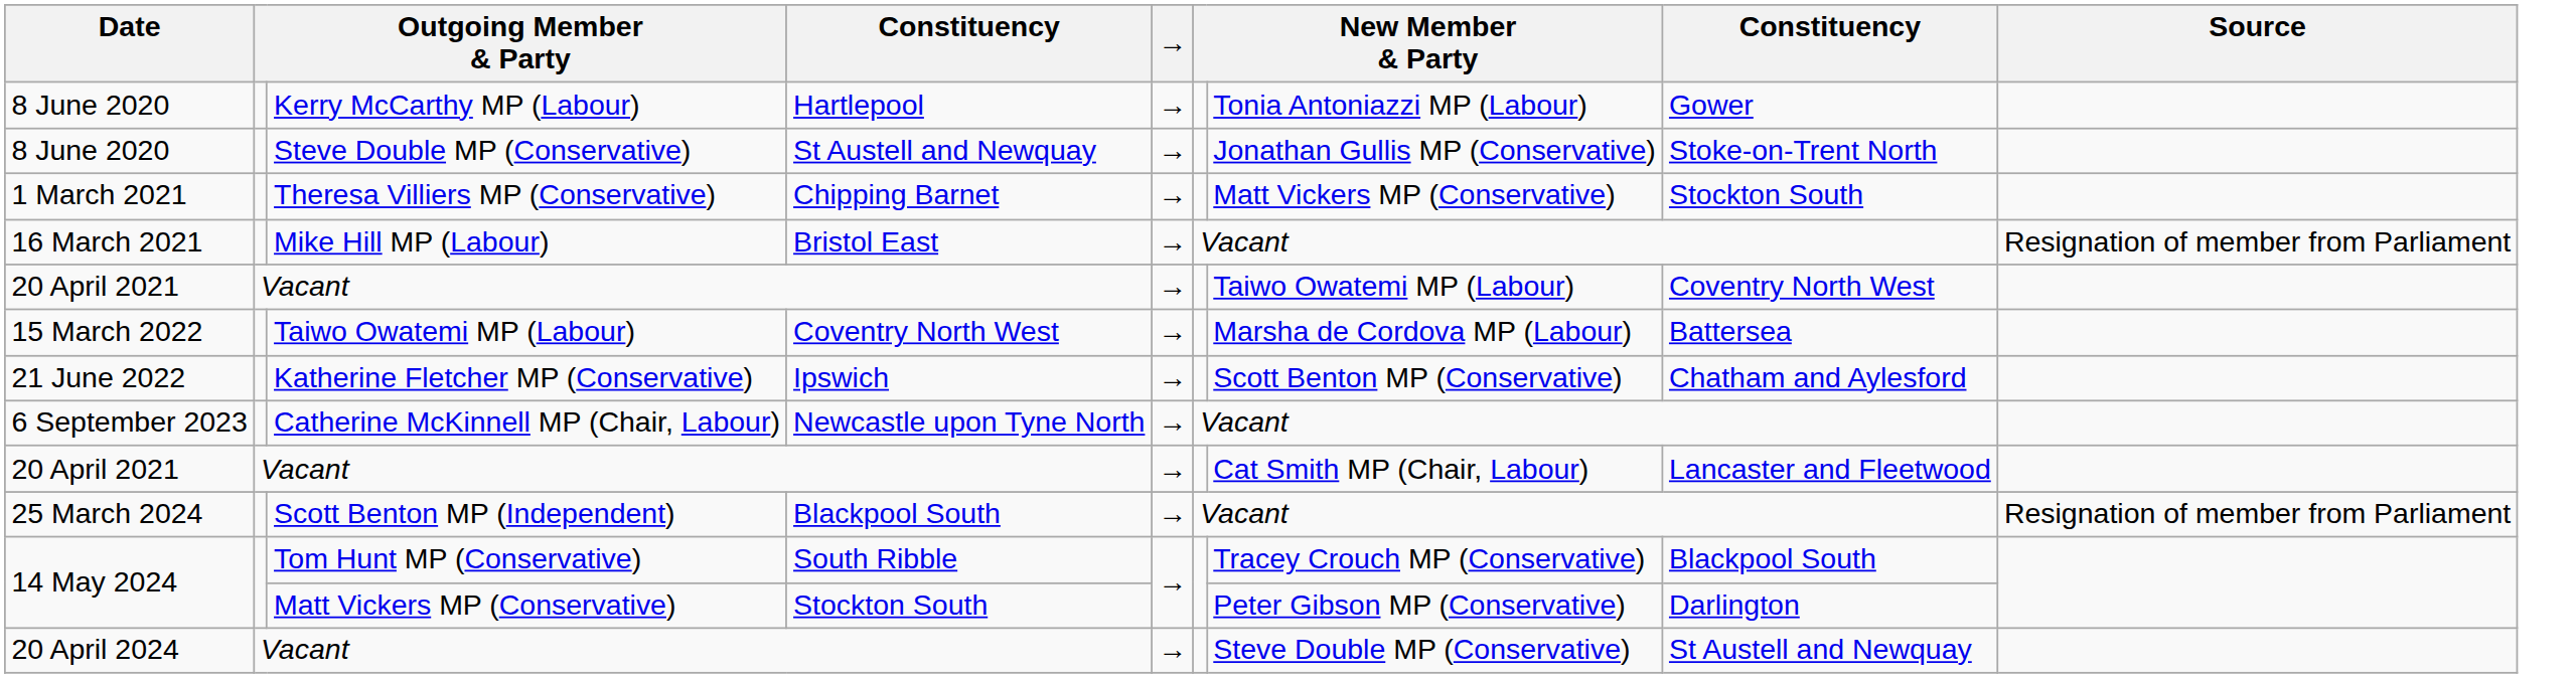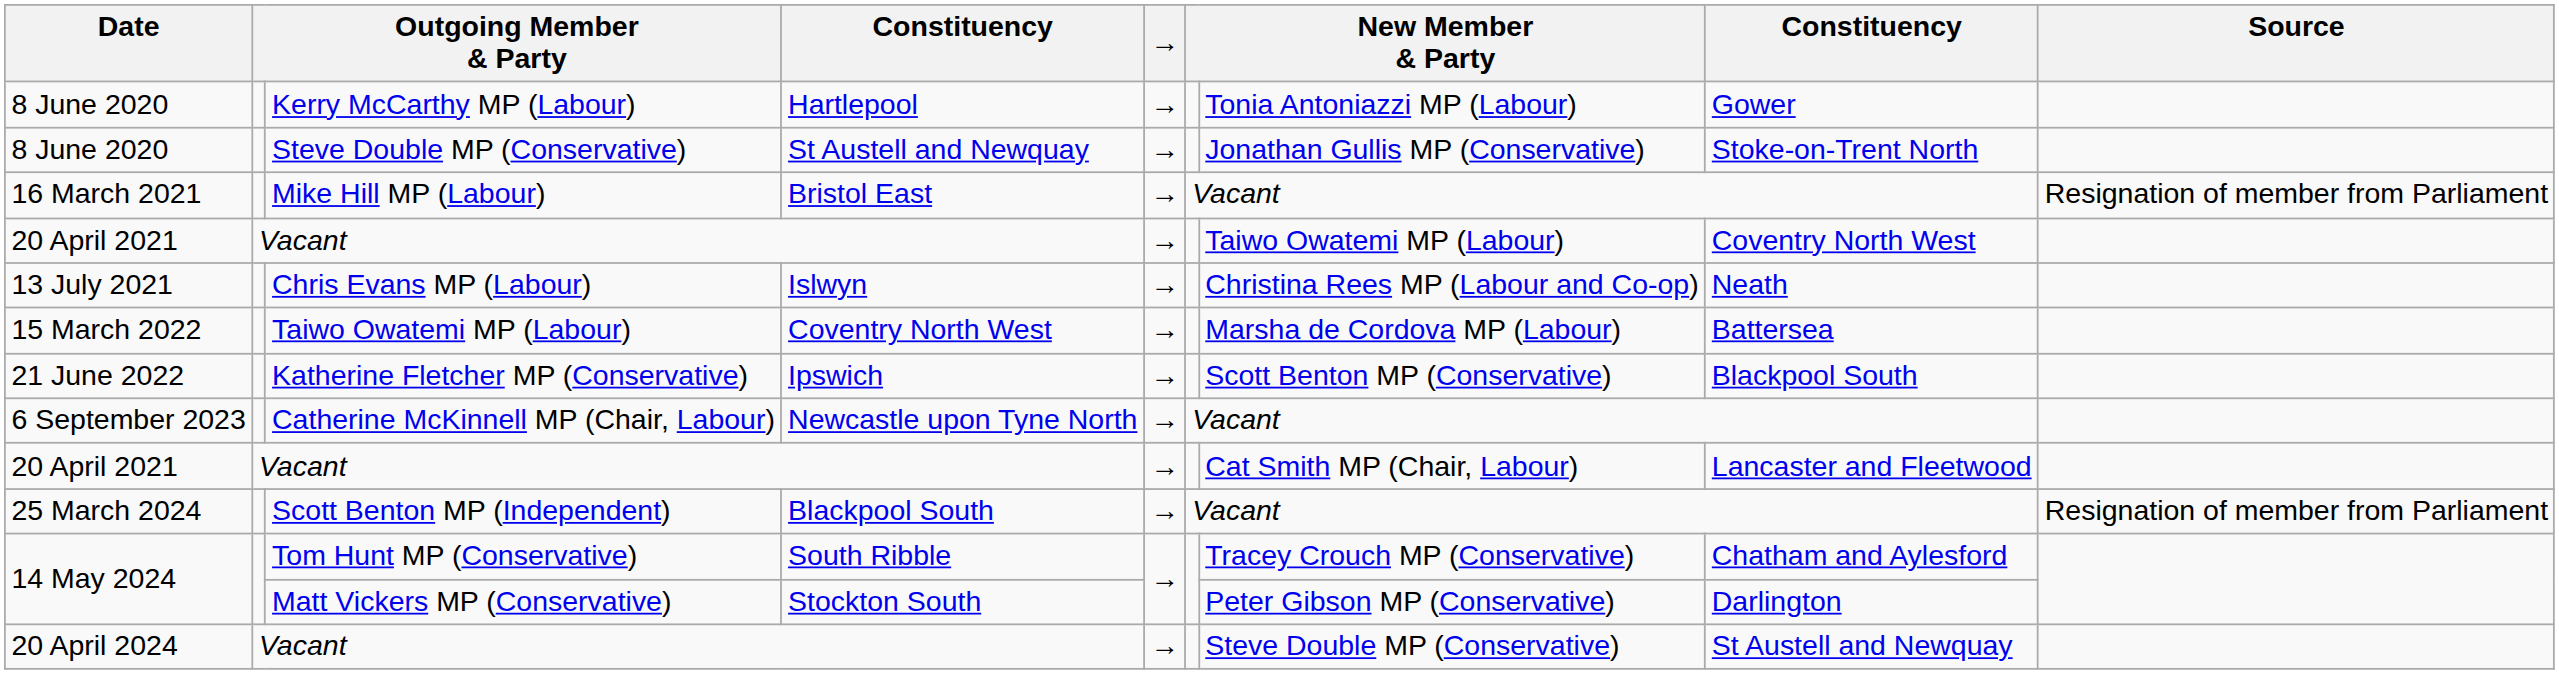- row: 1 March 2021 | Theresa Villiers MP (Conservative) | Chipping Barnet | → | Matt Vickers MP (Conservative) | Stockton South
+ row: 13 July 2021 | Chris Evans MP (Labour) | Islwyn | → | Christina Rees MP (Labour and Co-op) | Neath
Katherine Fletcher MP (Conservative) | column 8: Chatham and Aylesford -> Blackpool South
Tom Hunt MP (Conservative) | column 8: Blackpool South -> Chatham and Aylesford
